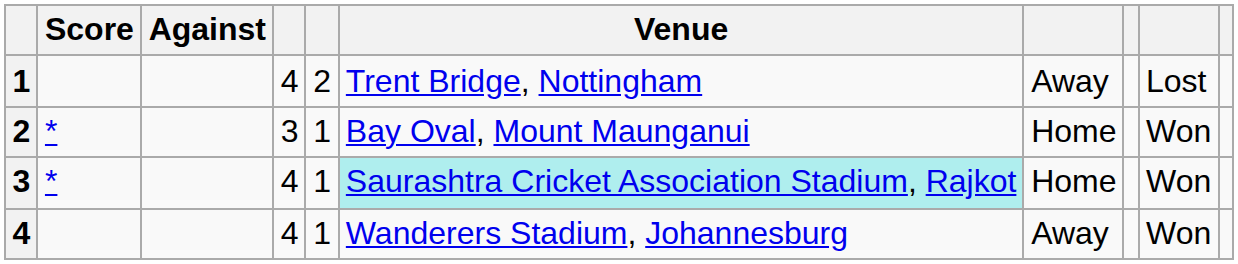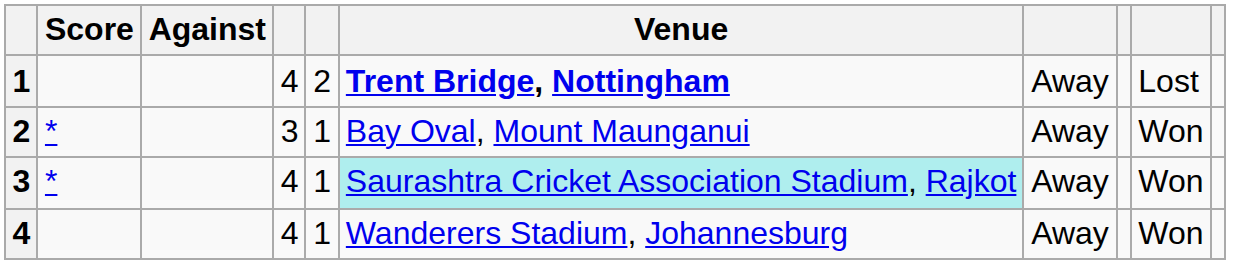row 2 | Venue: normal -> bold
row 3 | column 7: Home -> Away
row 4 | column 7: Home -> Away
